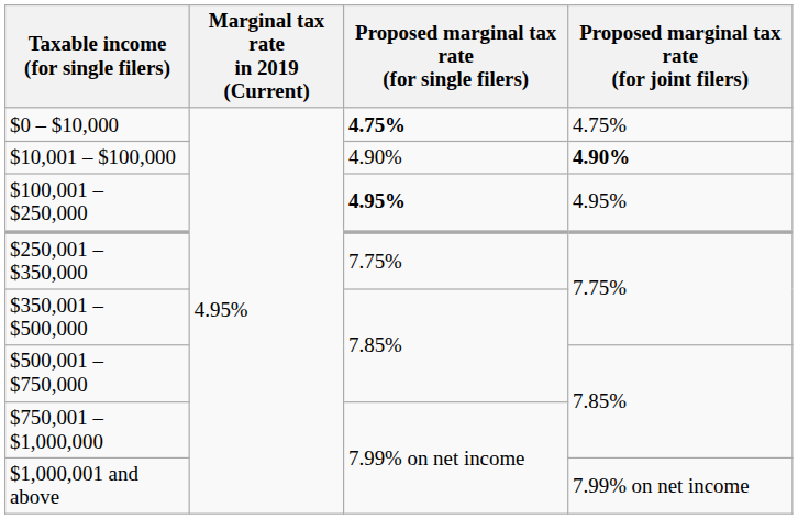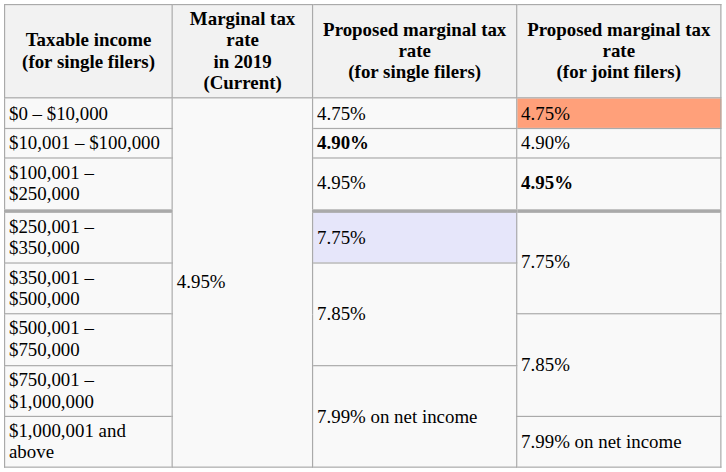$0 – $10,000 | Proposed marginal tax rate (for single filers): bold -> normal
$0 – $10,000 | Proposed marginal tax rate (for joint filers): no background -> lightsalmon background
$10,001 – $100,000 | Proposed marginal tax rate (for single filers): normal -> bold
$10,001 – $100,000 | Proposed marginal tax rate (for joint filers): bold -> normal
$100,001 – $250,000 | Proposed marginal tax rate (for single filers): bold -> normal
$100,001 – $250,000 | Proposed marginal tax rate (for joint filers): normal -> bold
$250,001 – $350,000 | Proposed marginal tax rate (for single filers): no background -> lavender background
